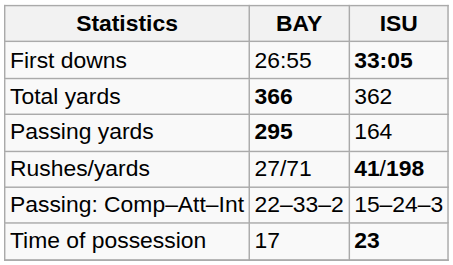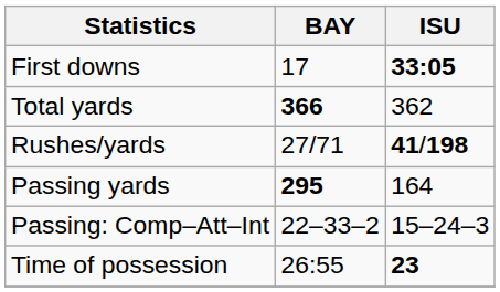First downs | BAY: 26:55 -> 17
rows swapped: Rushes/yards <-> Passing yards
Time of possession | BAY: 17 -> 26:55
